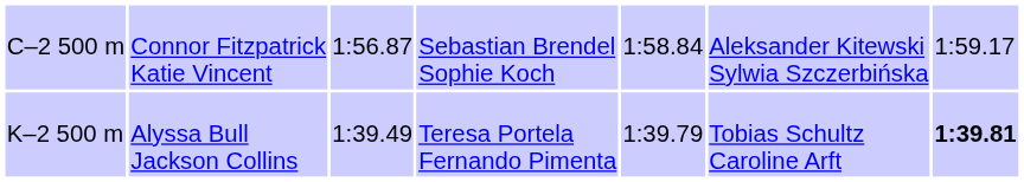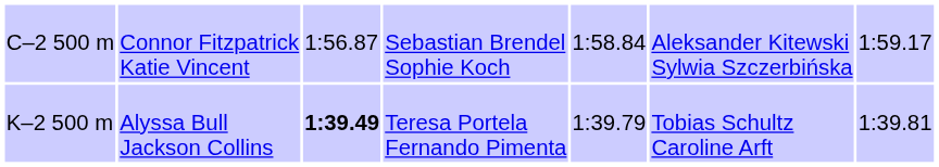K–2 500 m | column 3: normal -> bold
K–2 500 m | column 7: bold -> normal
